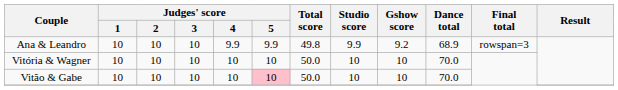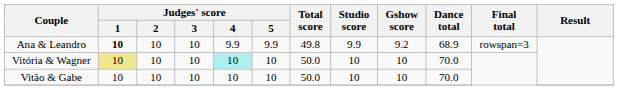Ana & Leandro | Judges' score / 1: normal -> bold
Vitória & Wagner | Judges' score / 1: no background -> khaki background
Vitória & Wagner | Judges' score / 4: no background -> paleturquoise background
Vitão & Gabe | Judges' score / 5: pink background -> no background
